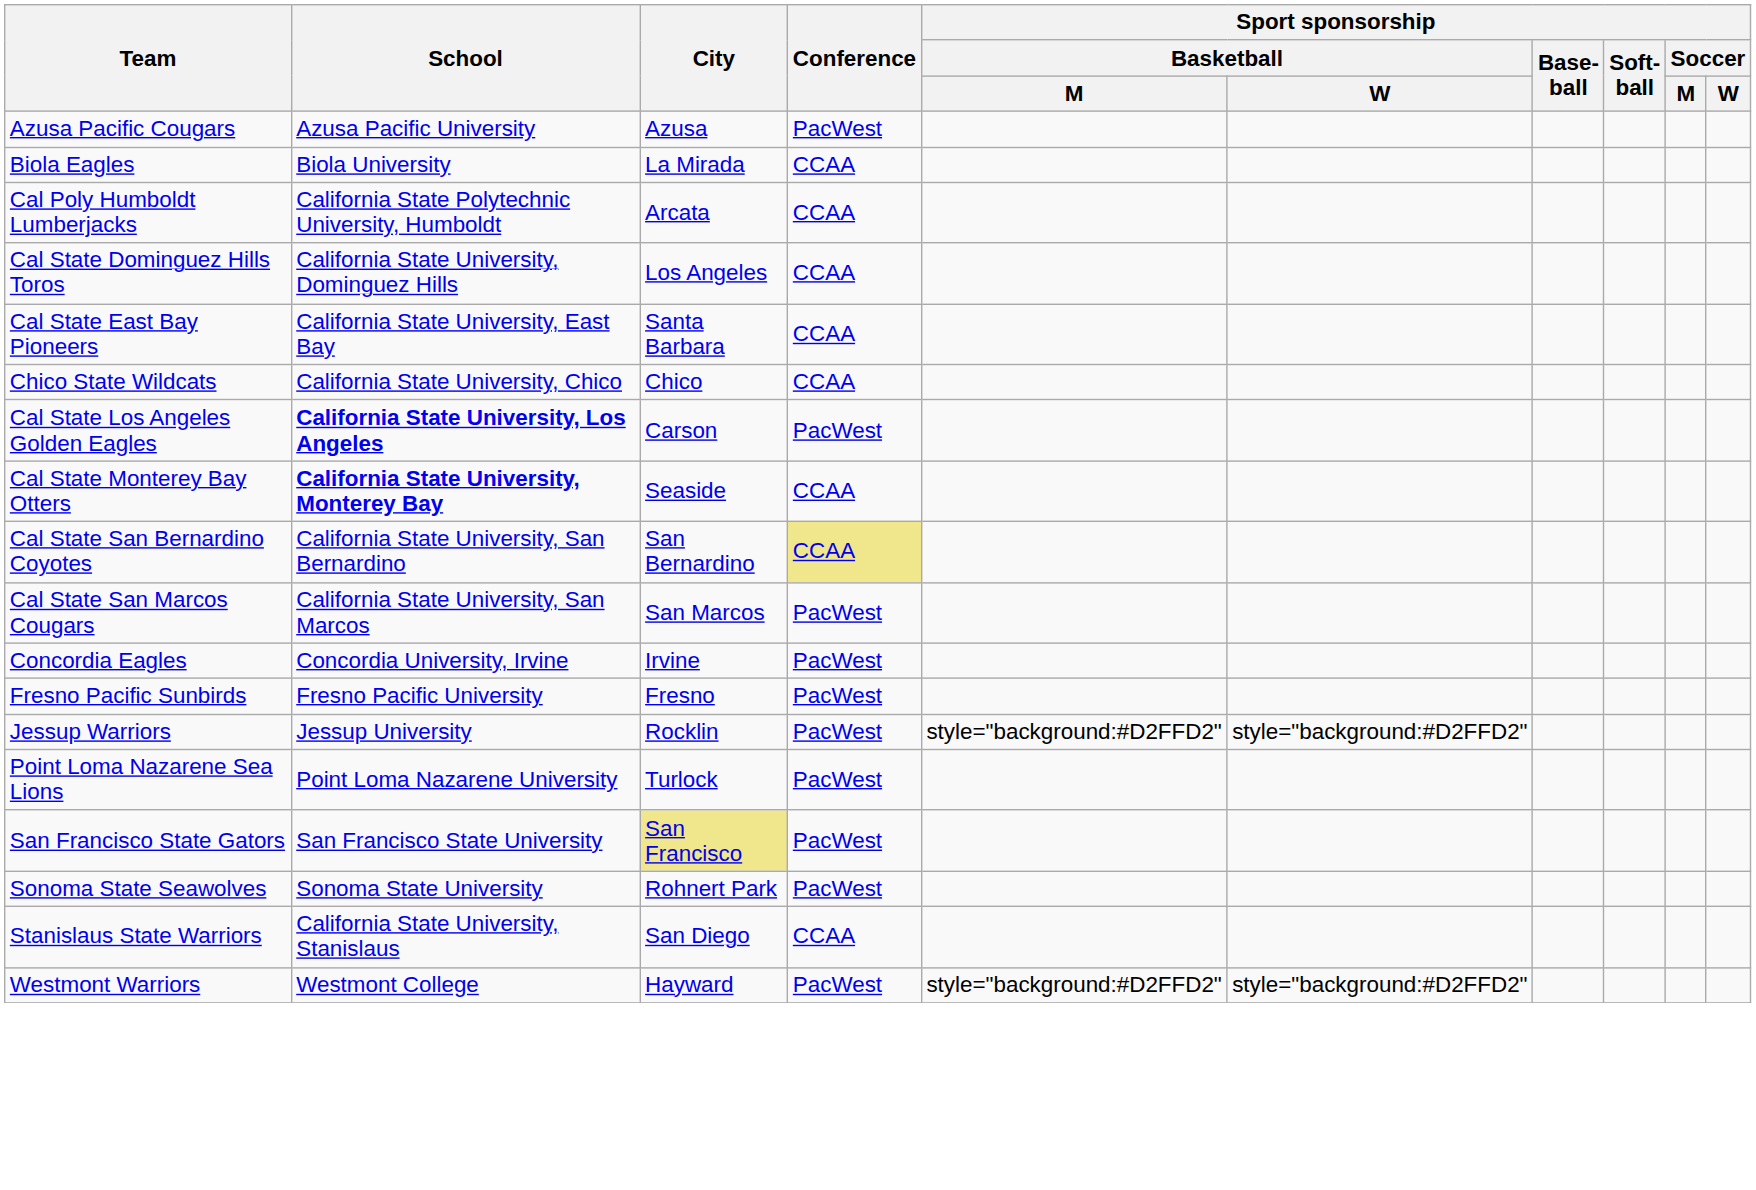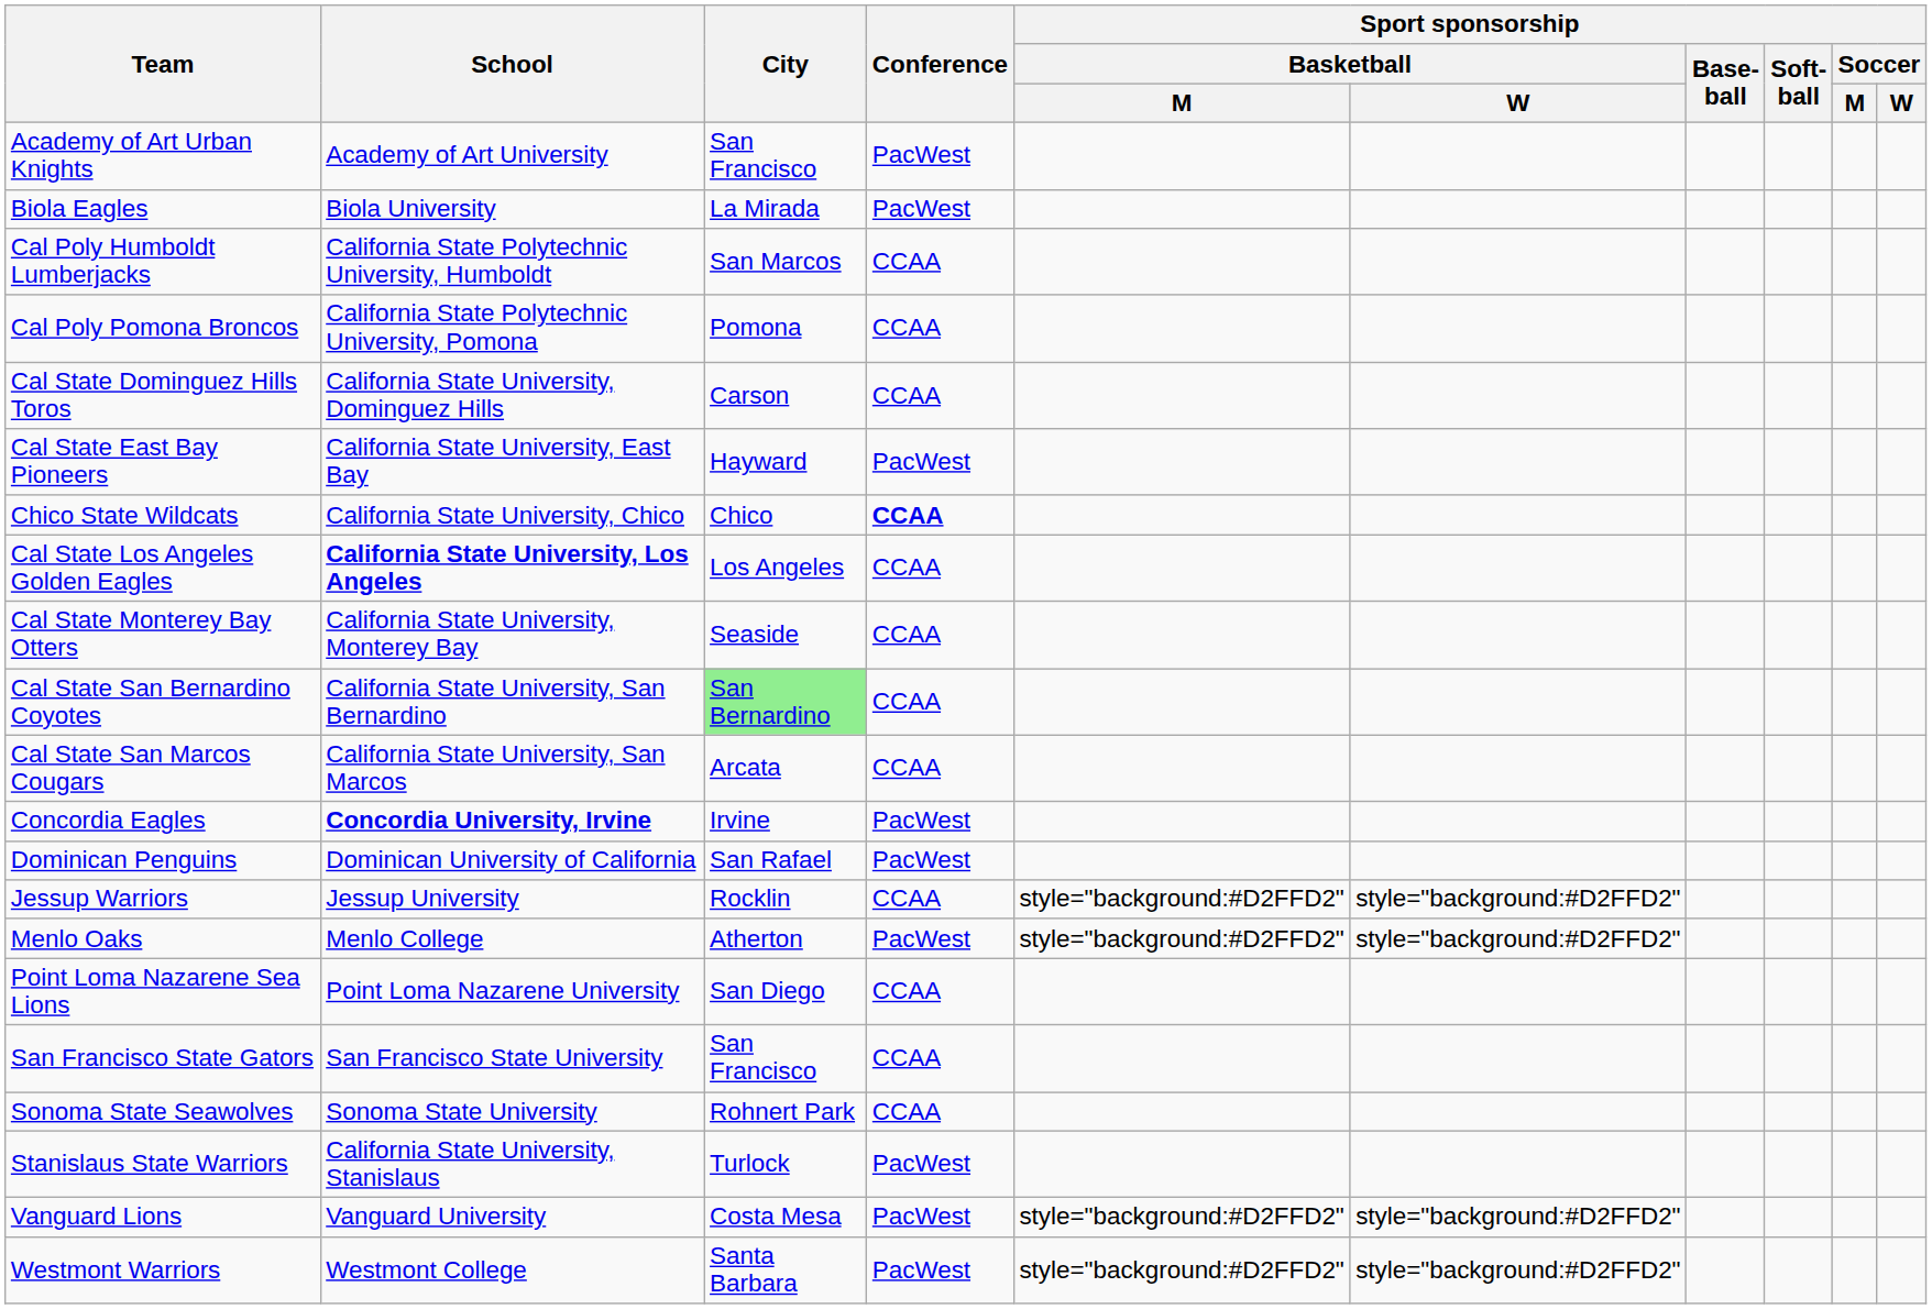+ row: Academy of Art Urban Knights | Academy of Art University | San Francisco | PacWest
- row: Azusa Pacific Cougars | Azusa Pacific University | Azusa | PacWest
Biola Eagles | Conference: CCAA -> PacWest
Cal Poly Humboldt Lumberjacks | City: Arcata -> San Marcos
+ row: Cal Poly Pomona Broncos | California State Polytechnic University, Pomona | Pomona | CCAA
Cal State Dominguez Hills Toros | City: Los Angeles -> Carson
Cal State East Bay Pioneers | City: Santa Barbara -> Hayward
Cal State East Bay Pioneers | Conference: CCAA -> PacWest
Chico State Wildcats | Conference: normal -> bold
Cal State Los Angeles Golden Eagles | City: Carson -> Los Angeles
Cal State Los Angeles Golden Eagles | Conference: PacWest -> CCAA
Cal State Monterey Bay Otters | School: bold -> normal
Cal State San Bernardino Coyotes | City: no background -> lightgreen background
Cal State San Bernardino Coyotes | Conference: khaki background -> no background
Cal State San Marcos Cougars | City: San Marcos -> Arcata
Cal State San Marcos Cougars | Conference: PacWest -> CCAA
Concordia Eagles | School: normal -> bold
+ row: Dominican Penguins | Dominican University of California | San Rafael | PacWest
- row: Fresno Pacific Sunbirds | Fresno Pacific University | Fresno | PacWest
Jessup Warriors | Conference: PacWest -> CCAA
+ row: Menlo Oaks | Menlo College | Atherton | PacWest | style="background:#D2FFD2" | style="background:#D2FFD2"
Point Loma Nazarene Sea Lions | City: Turlock -> San Diego
Point Loma Nazarene Sea Lions | Conference: PacWest -> CCAA
San Francisco State Gators | City: khaki background -> no background
San Francisco State Gators | Conference: PacWest -> CCAA
Sonoma State Seawolves | Conference: PacWest -> CCAA
Stanislaus State Warriors | City: San Diego -> Turlock
Stanislaus State Warriors | Conference: CCAA -> PacWest
+ row: Vanguard Lions | Vanguard University | Costa Mesa | PacWest | style="background:#D2FFD2" | style="background:#D2FFD2"
Westmont Warriors | City: Hayward -> Santa Barbara
